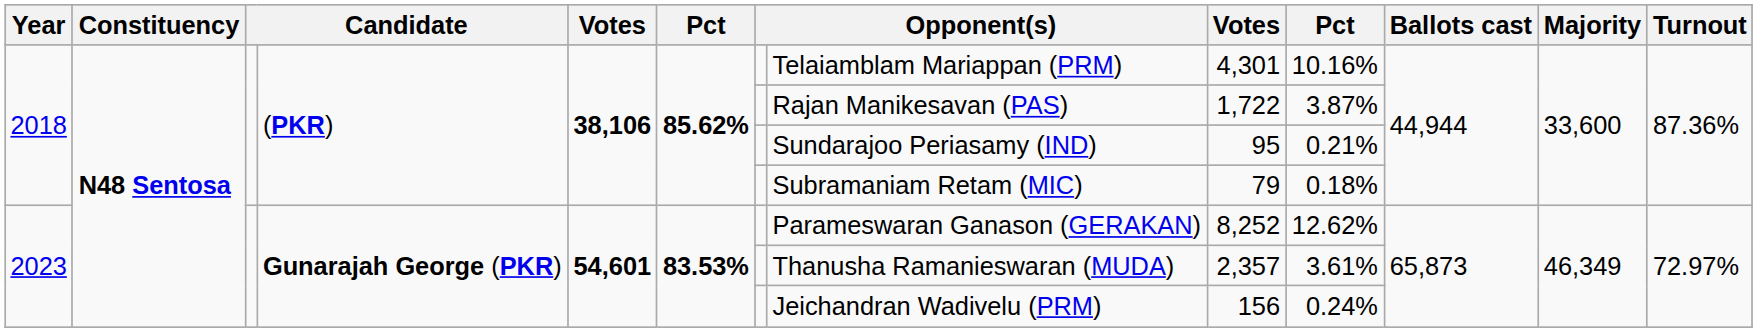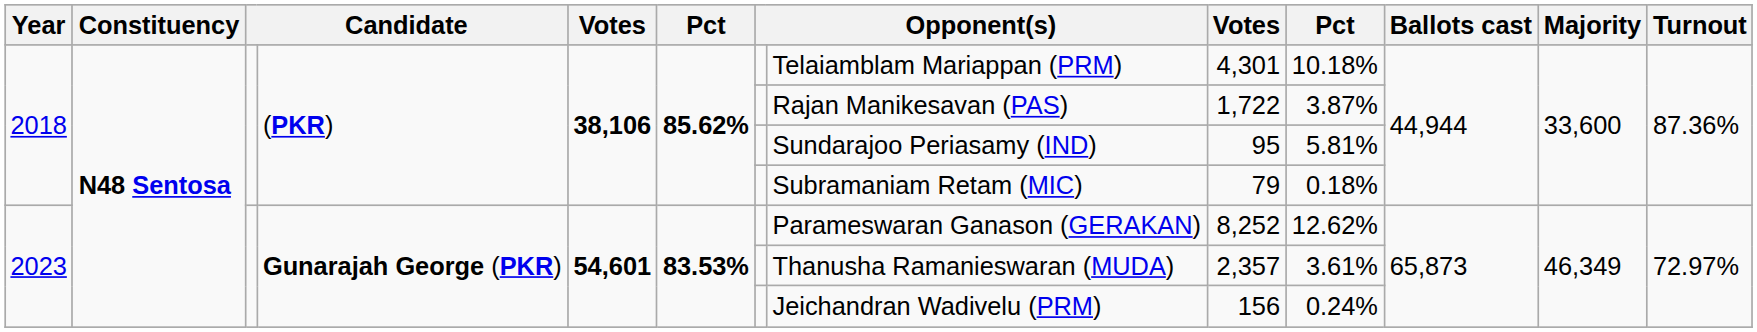row 2 | column 10: 10.16% -> 10.18%
row 4 | column 10: 0.21% -> 5.81%
